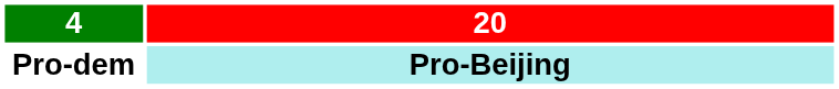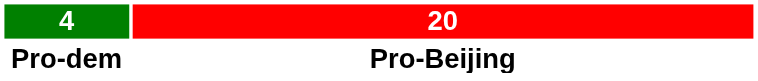Pro-dem | 20: paleturquoise background -> no background
